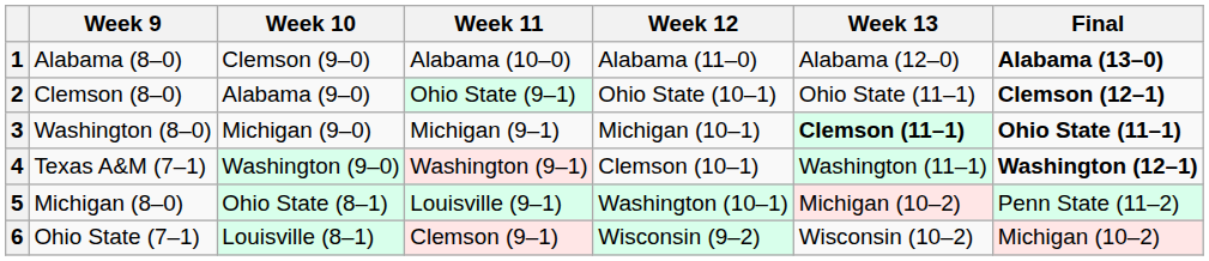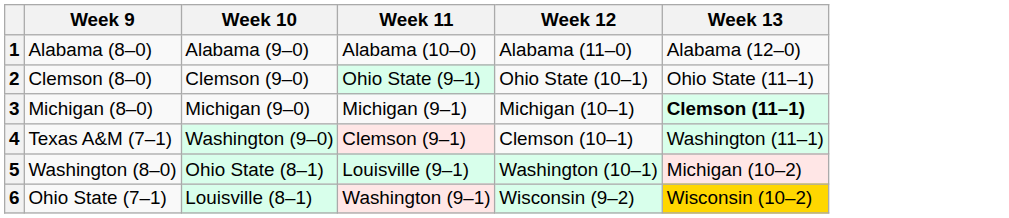- column: Final | Alabama (13–0) | Clemson (12–1) | Ohio State (11–1) | Washington (12–1) | Penn State (11–2) | Michigan (10–2)
1 | Week 10: Clemson (9–0) -> Alabama (9–0)
2 | Week 10: Alabama (9–0) -> Clemson (9–0)
3 | Week 9: Washington (8–0) -> Michigan (8–0)
4 | Week 11: Washington (9–1) -> Clemson (9–1)
5 | Week 9: Michigan (8–0) -> Washington (8–0)
6 | Week 11: Clemson (9–1) -> Washington (9–1)
6 | Week 13: no background -> gold background
